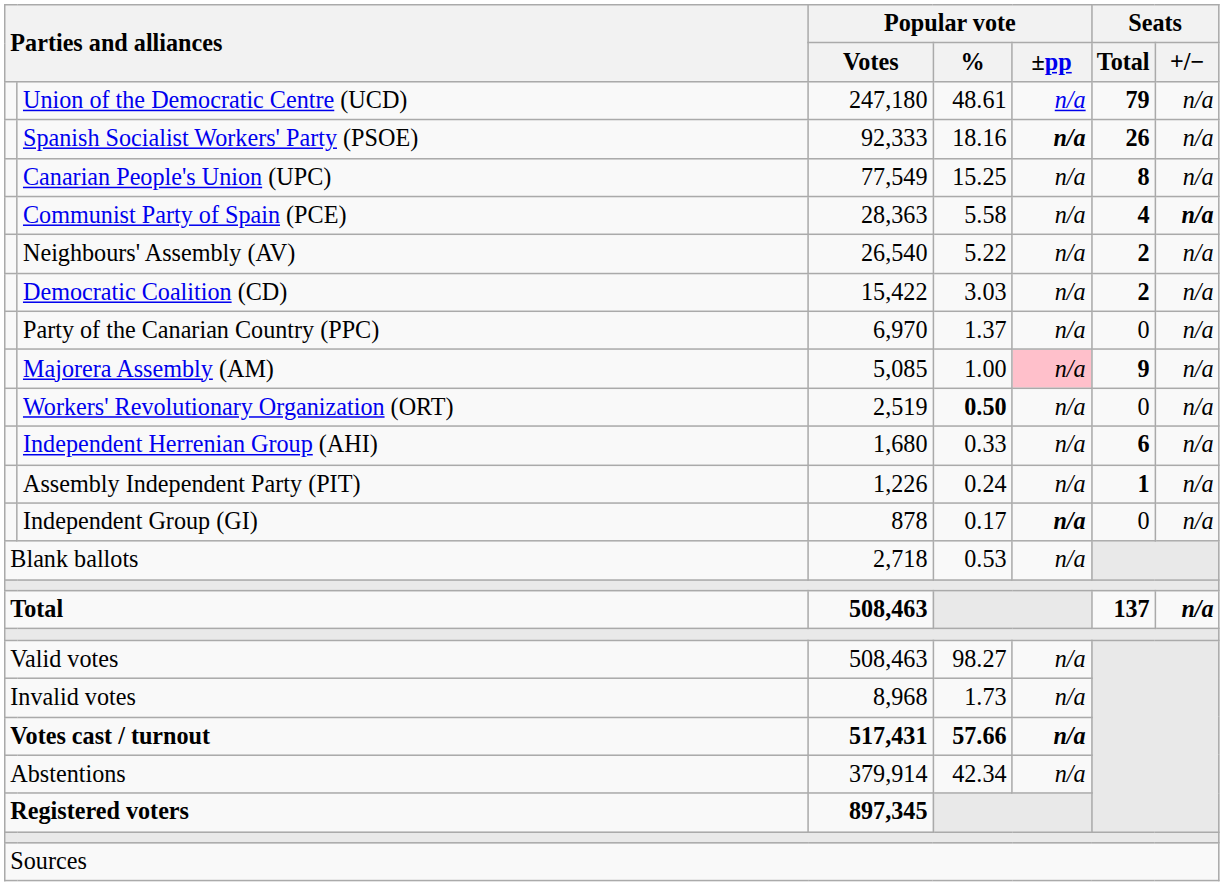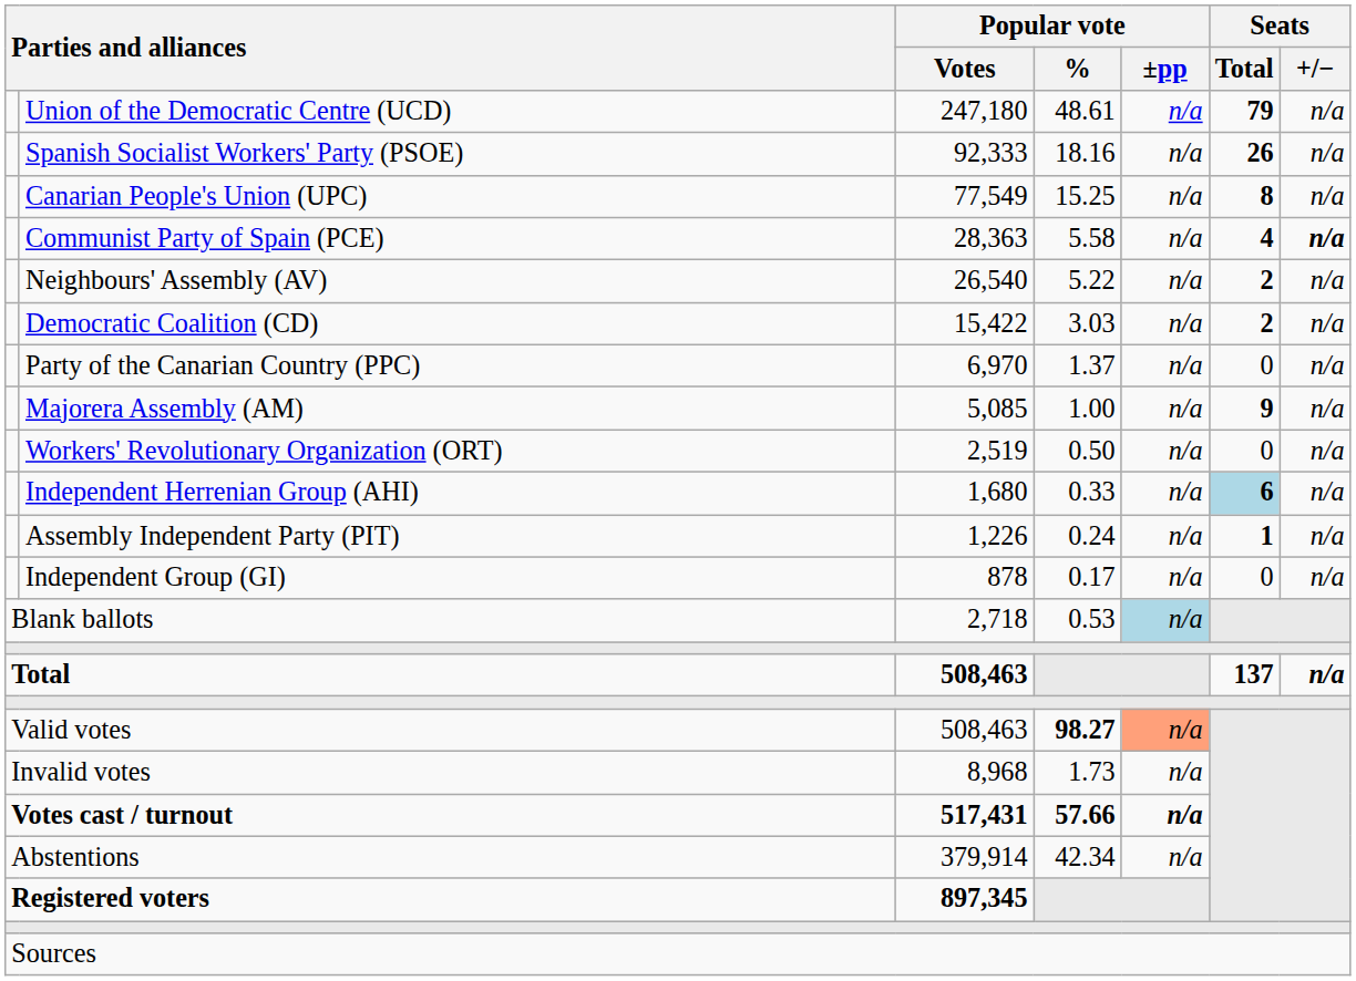Spanish Socialist Workers' Party (PSOE) | Popular vote / ±pp: bold -> normal
Majorera Assembly (AM) | Popular vote / ±pp: pink background -> no background
Workers' Revolutionary Organization (ORT) | Popular vote / %: bold -> normal
Independent Herrenian Group (AHI) | Seats / Total: no background -> lightblue background
Independent Group (GI) | Popular vote / ±pp: bold -> normal
Blank ballots | Popular vote / ±pp: no background -> lightblue background
Valid votes | Popular vote / %: normal -> bold
Valid votes | Popular vote / ±pp: no background -> lightsalmon background
